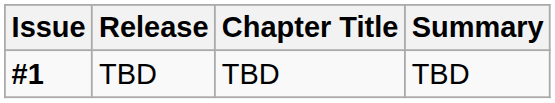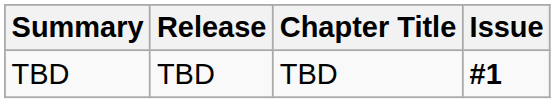columns swapped: Issue <-> Summary
